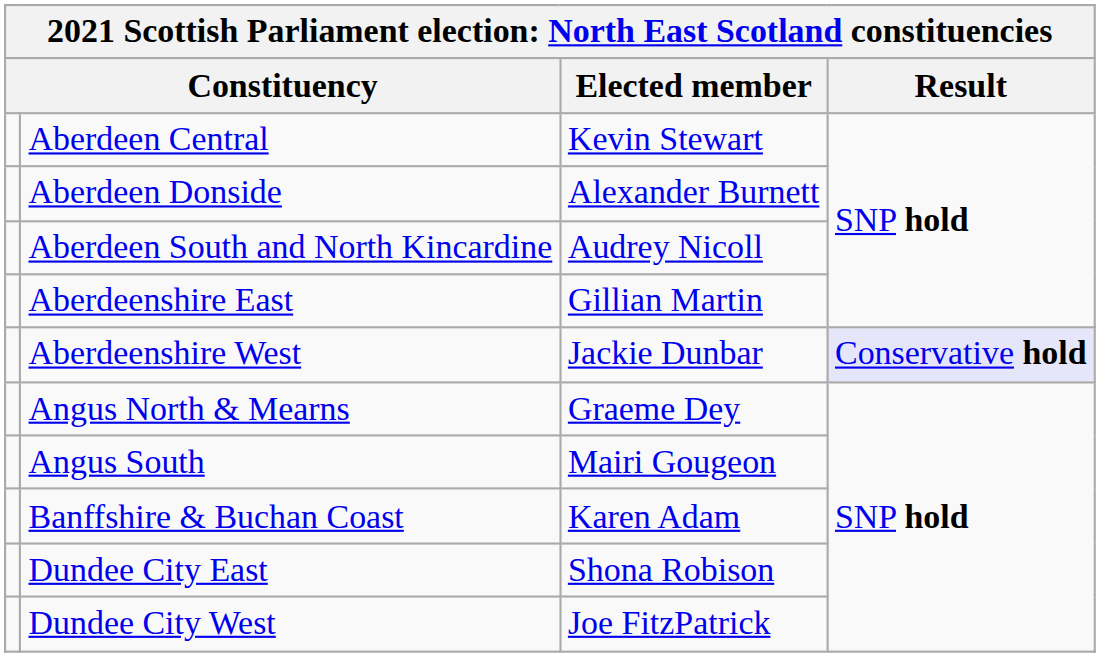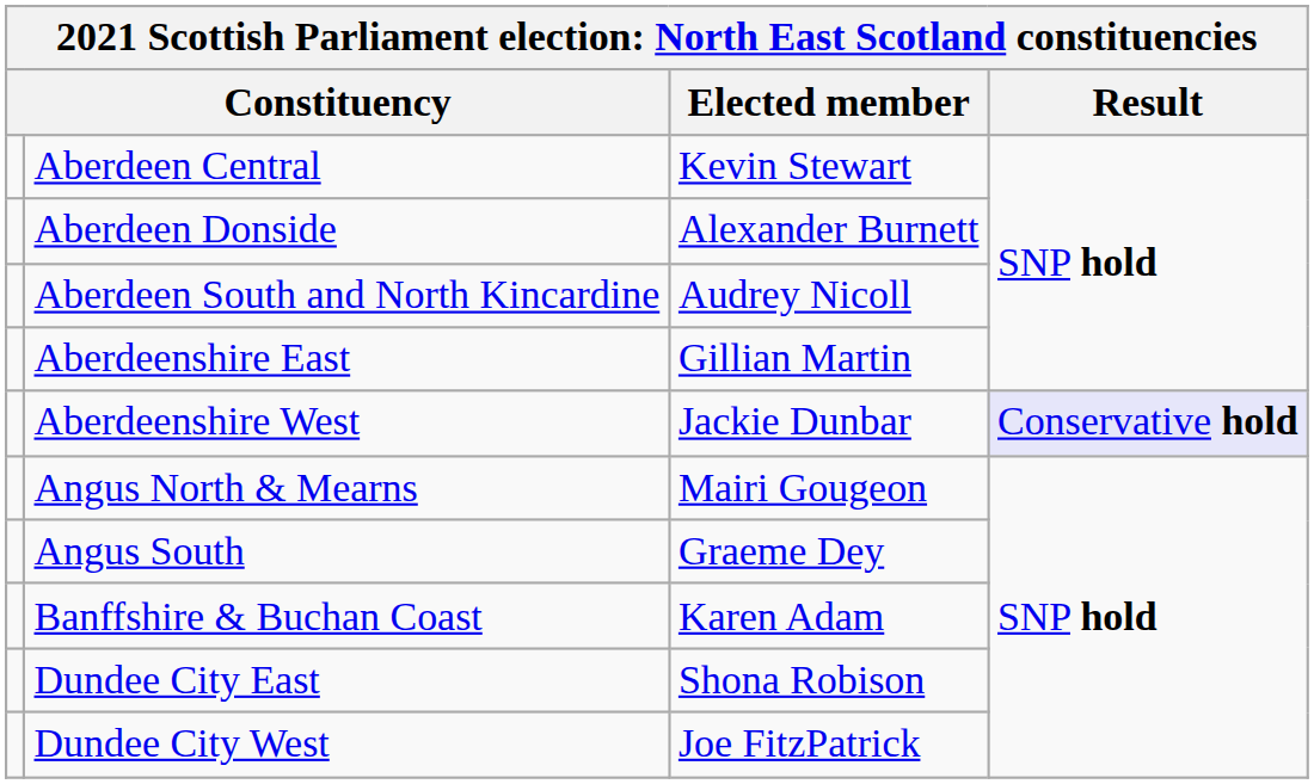Angus North & Mearns | Elected member: Graeme Dey -> Mairi Gougeon
Angus South | Elected member: Mairi Gougeon -> Graeme Dey
